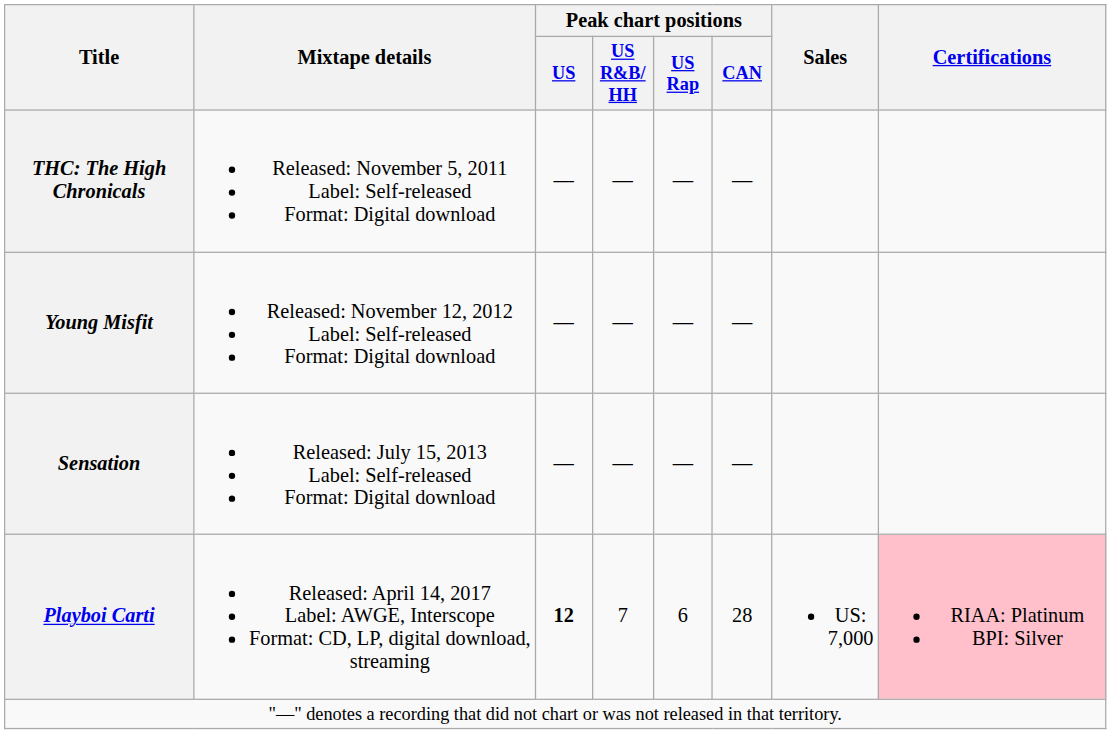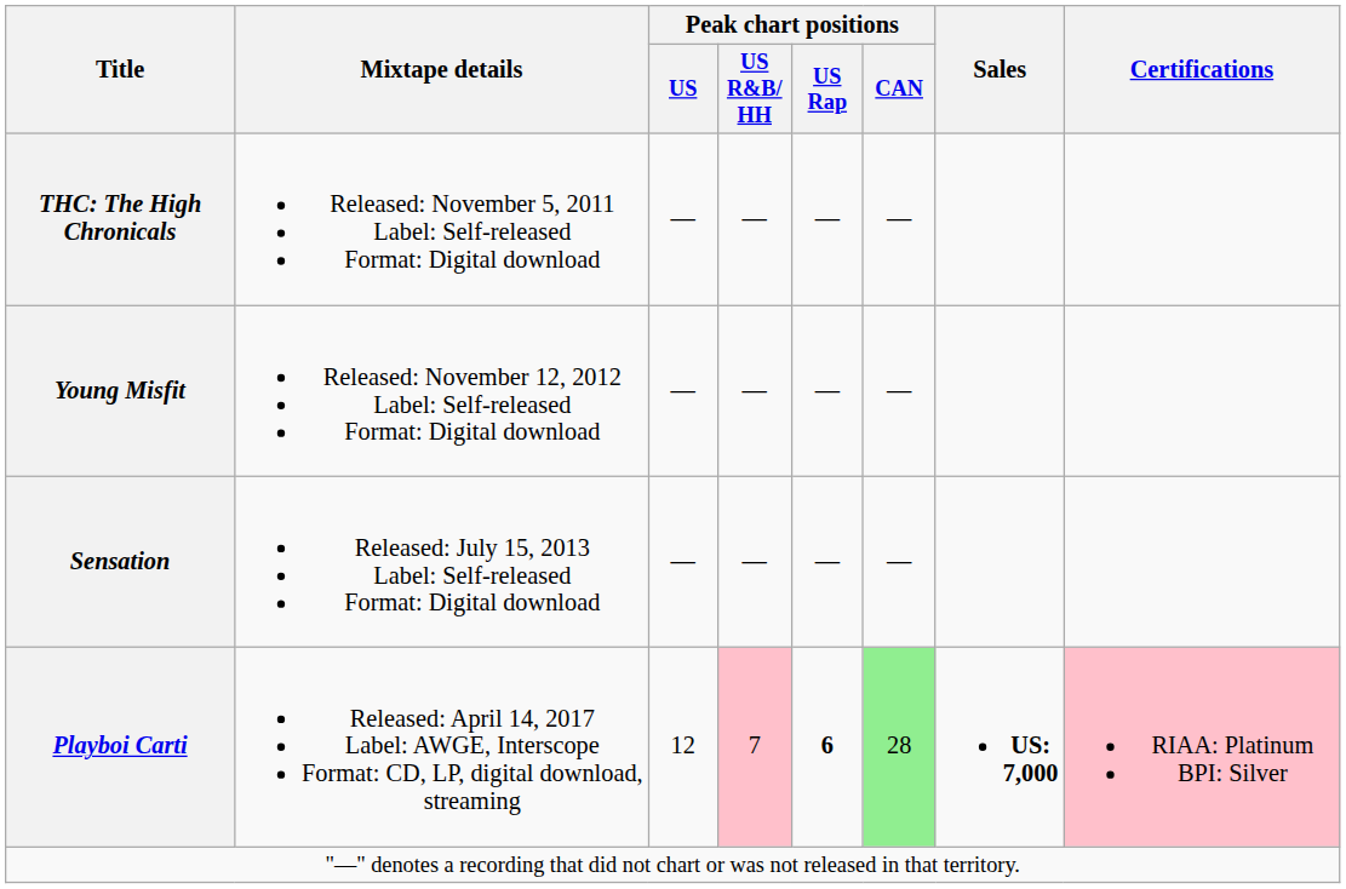Playboi Carti | Peak chart positions / US: bold -> normal
Playboi Carti | Peak chart positions / US R&B/ HH: no background -> pink background
Playboi Carti | Peak chart positions / US Rap: normal -> bold
Playboi Carti | Peak chart positions / CAN: no background -> lightgreen background
Playboi Carti | Sales: normal -> bold
